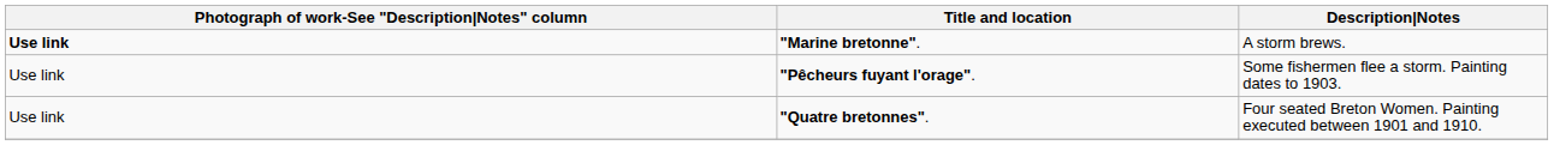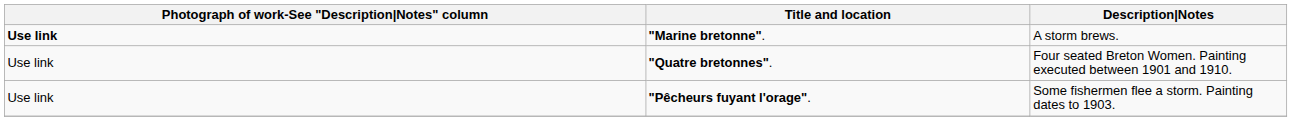rows swapped: "Pêcheurs fuyant l'orage". <-> "Quatre bretonnes".
